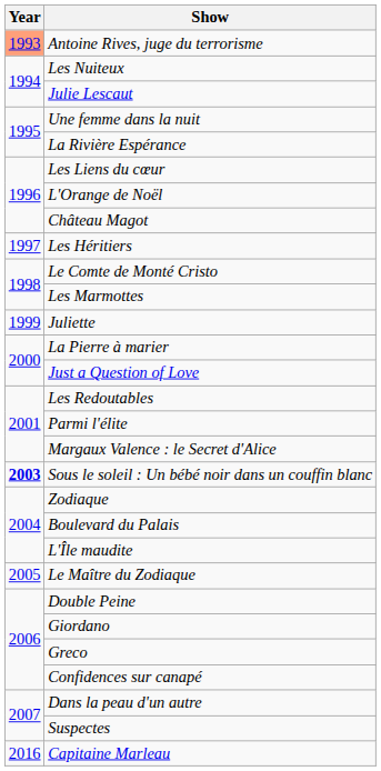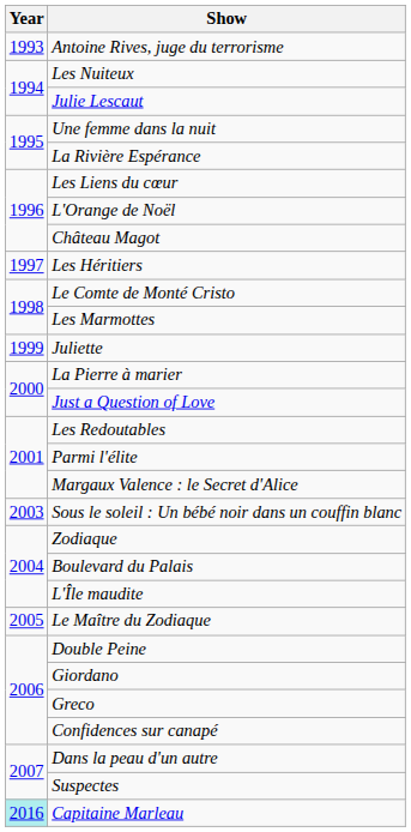Antoine Rives, juge du terrorisme | Year: lightsalmon background -> no background
Sous le soleil : Un bébé noir dans un couffin blanc | Year: bold -> normal
Capitaine Marleau | Year: no background -> paleturquoise background
